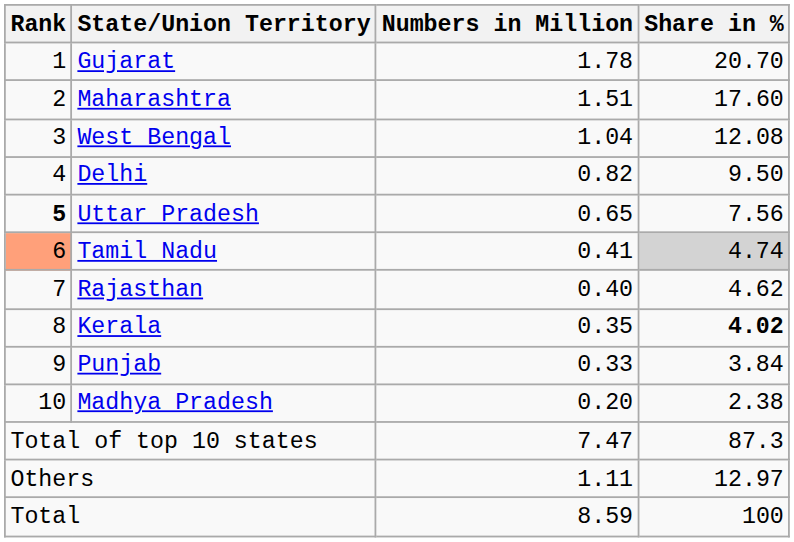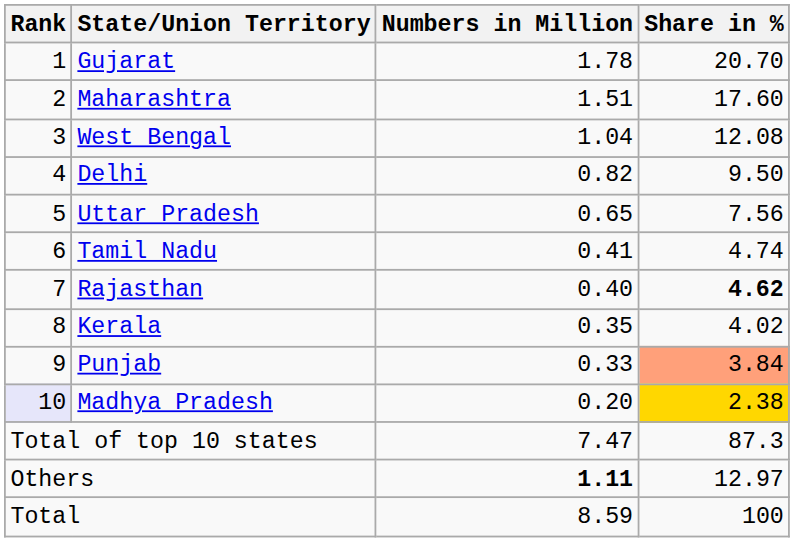Uttar Pradesh | Rank: bold -> normal
Tamil Nadu | Rank: lightsalmon background -> no background
Tamil Nadu | Share in %: lightgrey background -> no background
Rajasthan | Share in %: normal -> bold
Kerala | Share in %: bold -> normal
Punjab | Share in %: no background -> lightsalmon background
Madhya Pradesh | Rank: no background -> lavender background
Madhya Pradesh | Share in %: no background -> gold background
Others | Numbers in Million: normal -> bold
